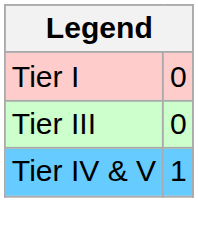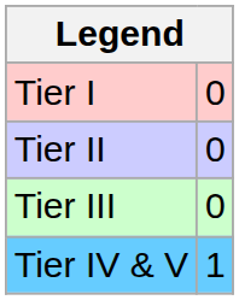+ row: Tier II | 0
